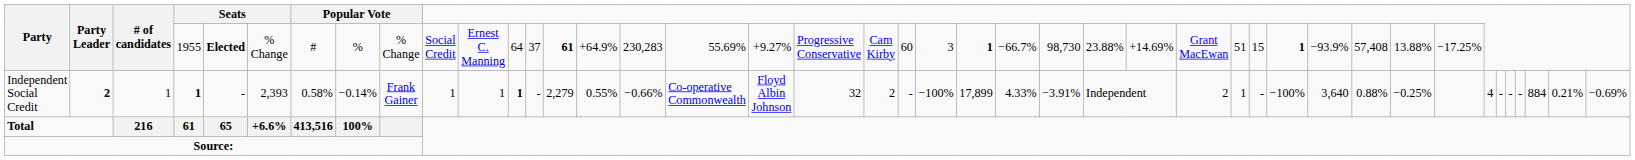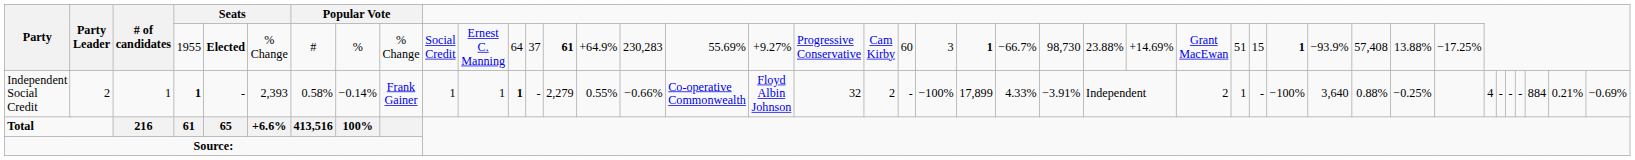Independent Social Credit | Party Leader: bold -> normal
